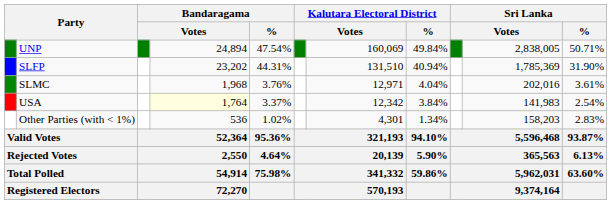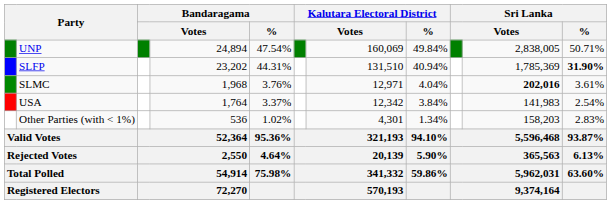SLFP | Sri Lanka / %: normal -> bold
SLMC | column 10: normal -> bold
USA | column 4: lightyellow background -> no background
